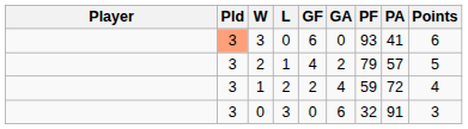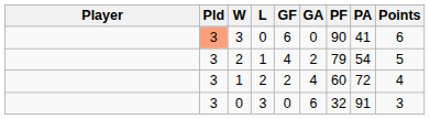row 2 | PF: 93 -> 90
row 3 | PA: 57 -> 54
row 4 | PF: 59 -> 60
